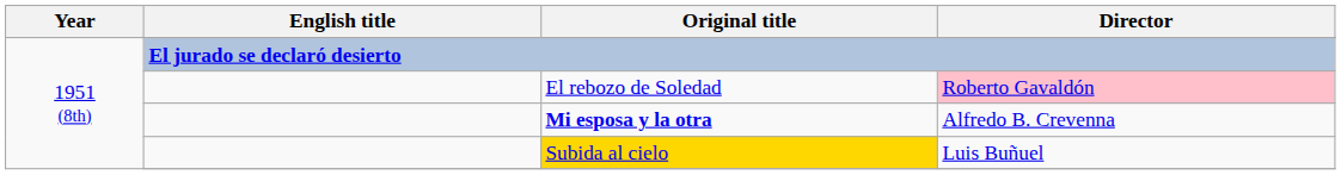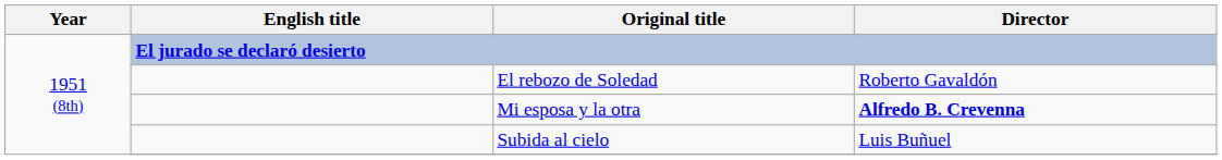El rebozo de Soledad | Director: pink background -> no background
Mi esposa y la otra | Original title: bold -> normal
Mi esposa y la otra | Director: normal -> bold
Subida al cielo | Original title: gold background -> no background
